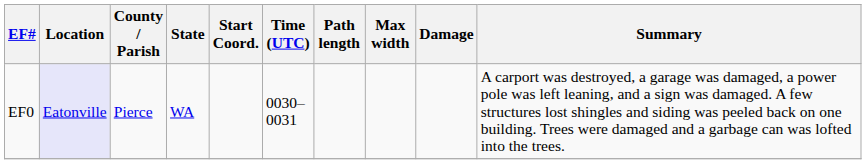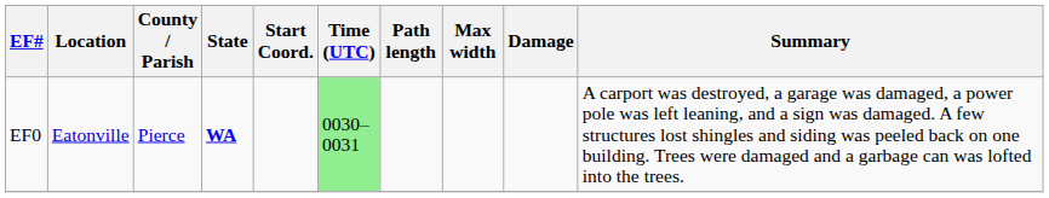EF0 | Location: lavender background -> no background
EF0 | State: normal -> bold
EF0 | Time (UTC): no background -> lightgreen background
